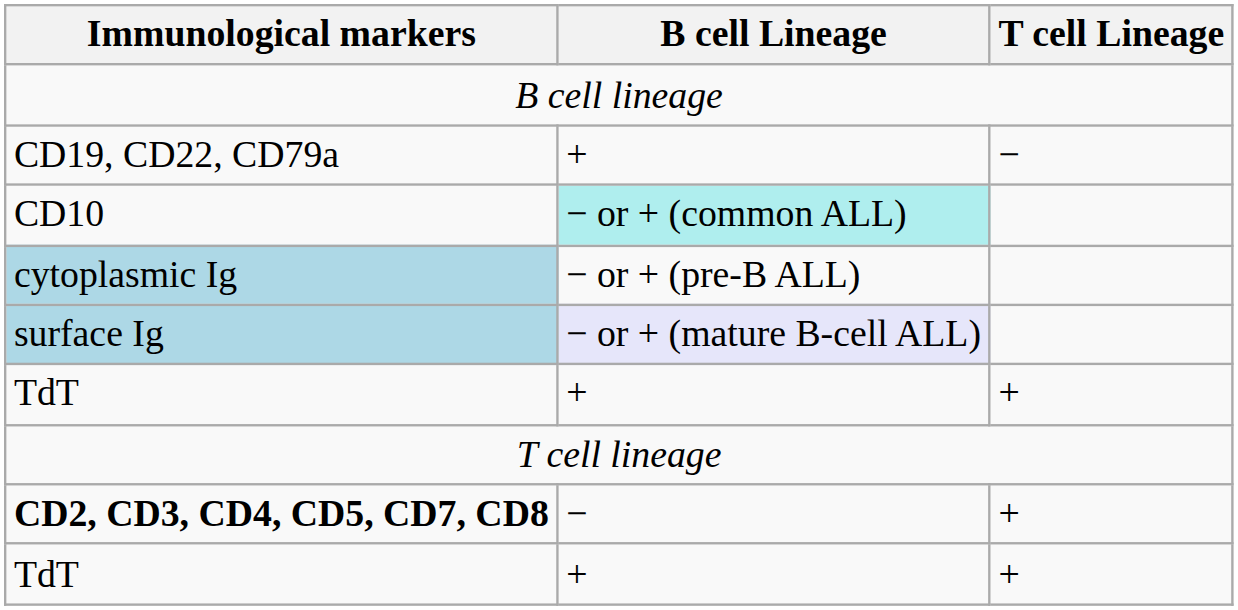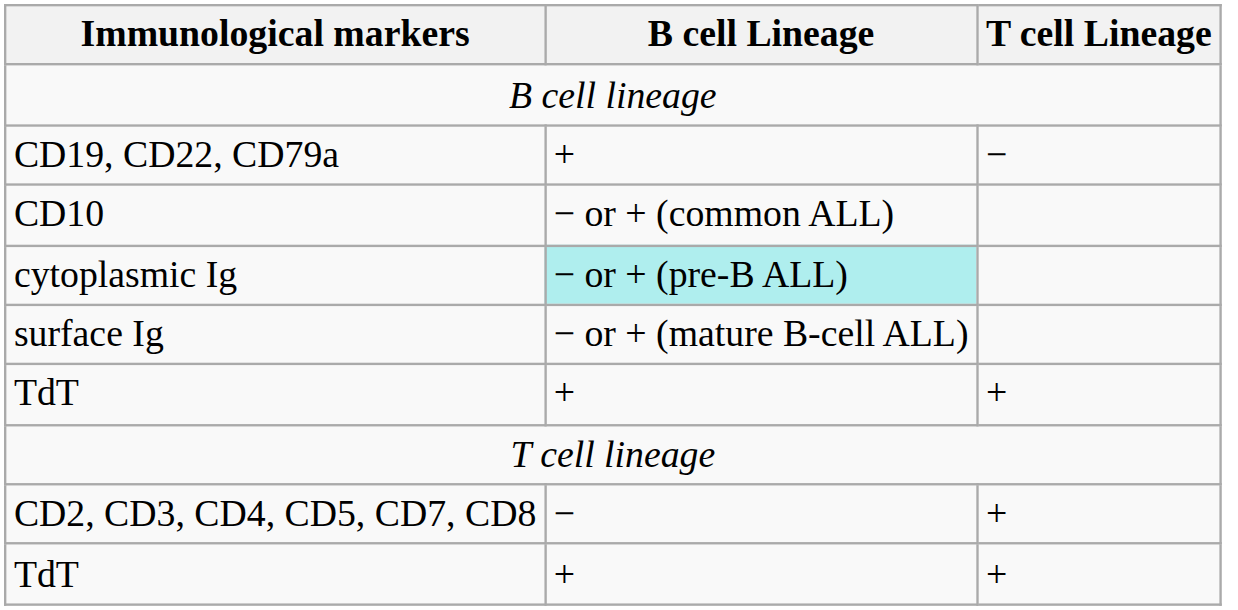CD10 | B cell Lineage: paleturquoise background -> no background
cytoplasmic Ig | Immunological markers: lightblue background -> no background
cytoplasmic Ig | B cell Lineage: no background -> paleturquoise background
surface Ig | Immunological markers: lightblue background -> no background
surface Ig | B cell Lineage: lavender background -> no background
CD2, CD3, CD4, CD5, CD7, CD8 | Immunological markers: bold -> normal
